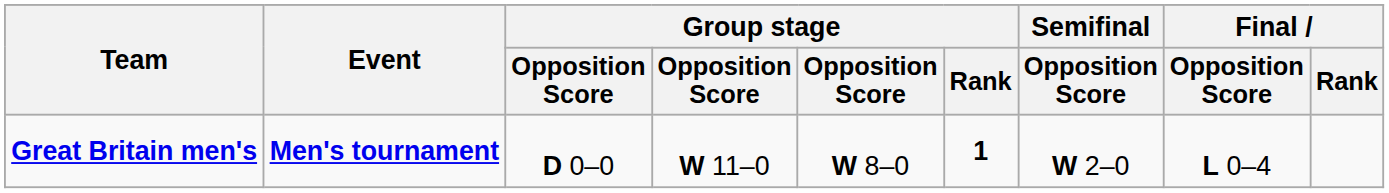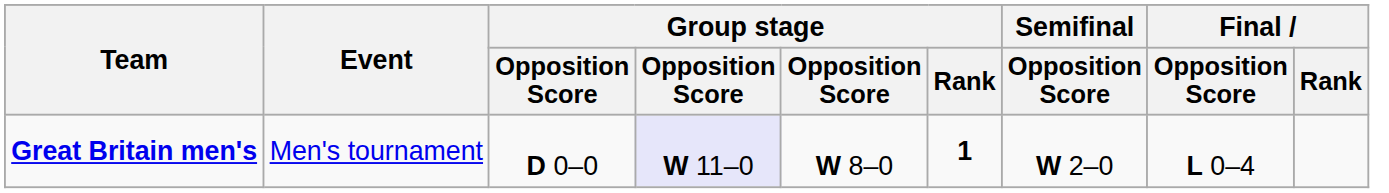Great Britain men's | Event: bold -> normal
Great Britain men's | column 4: no background -> lavender background
